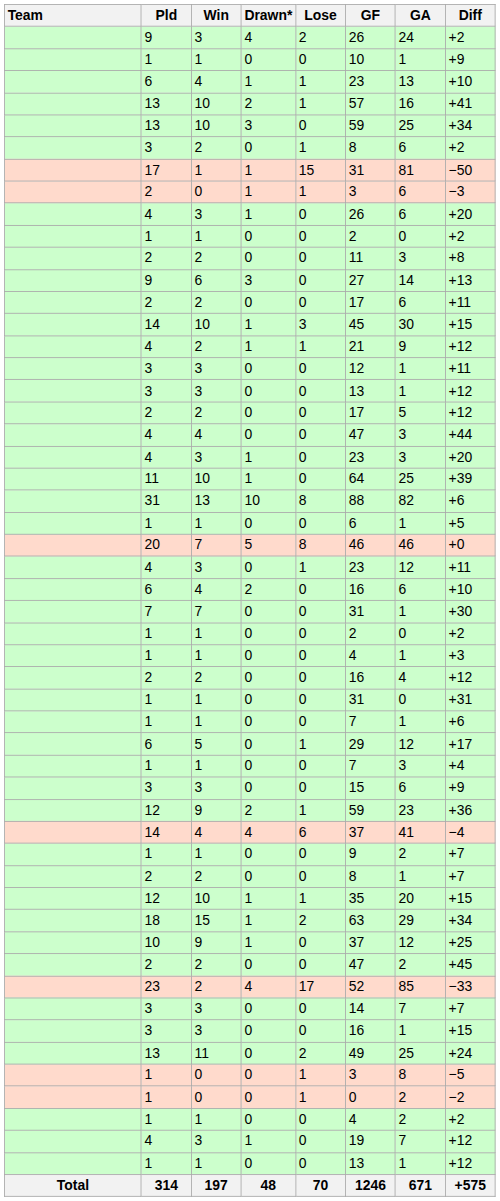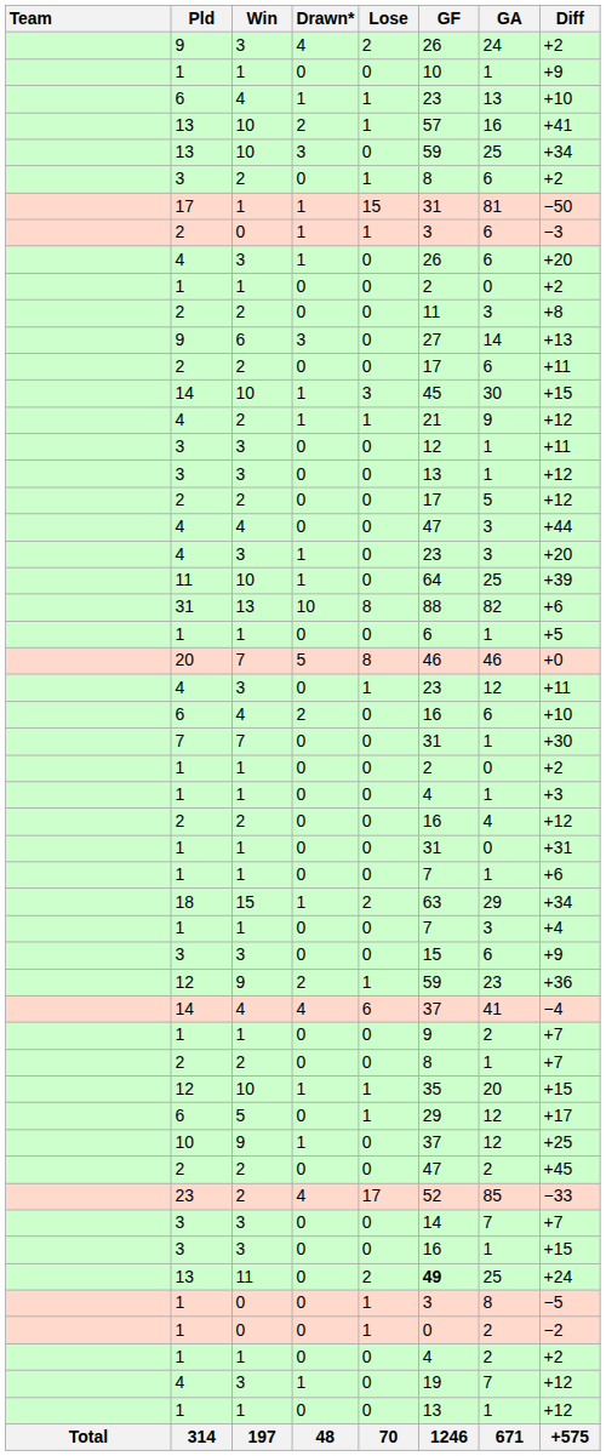rows swapped: 18 <-> 6 / 5
13 / 11 | GF: normal -> bold
